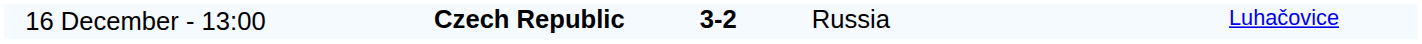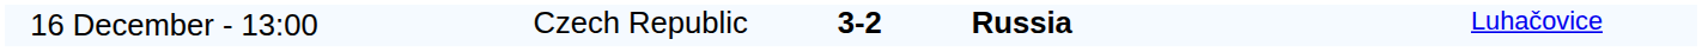Czech Republic | column 2: bold -> normal
Czech Republic | column 4: normal -> bold
